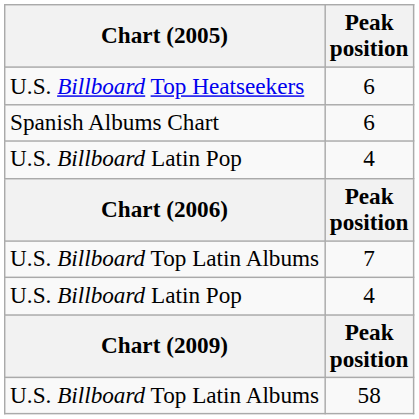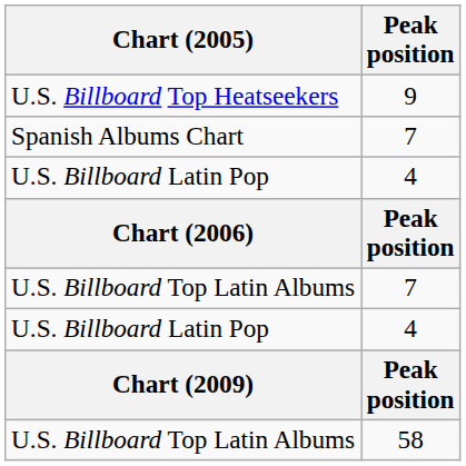row 2 | Peak position: 6 -> 9
row 3 | Peak position: 6 -> 7
